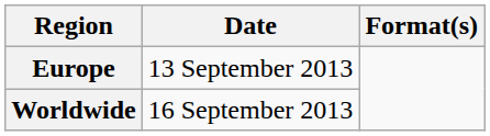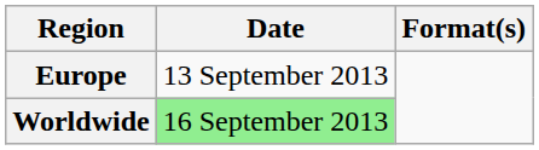Worldwide | Date: no background -> lightgreen background
